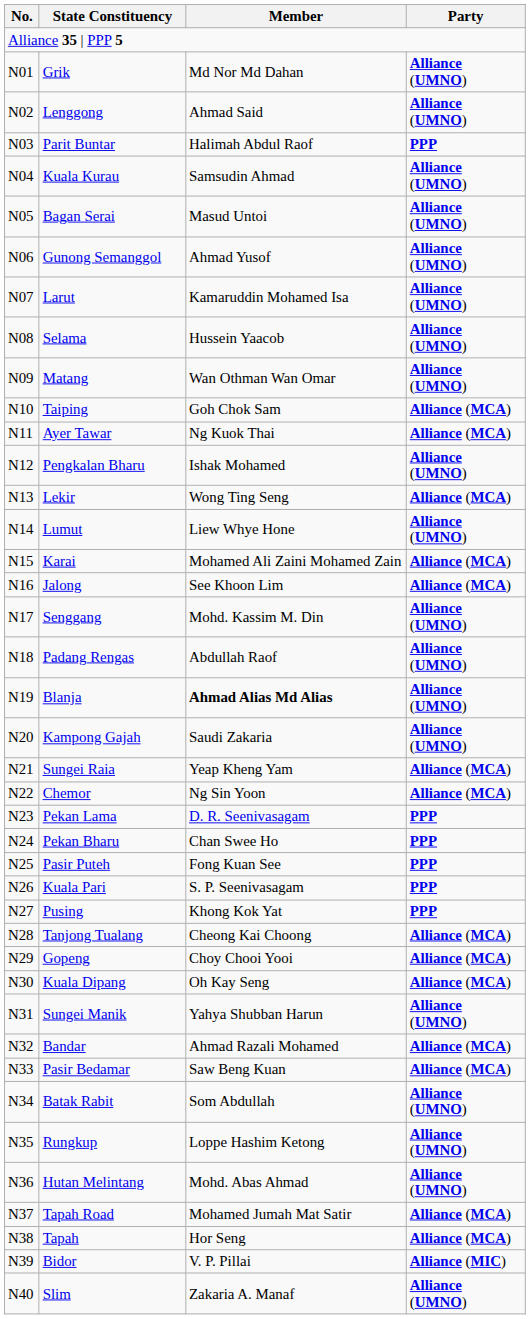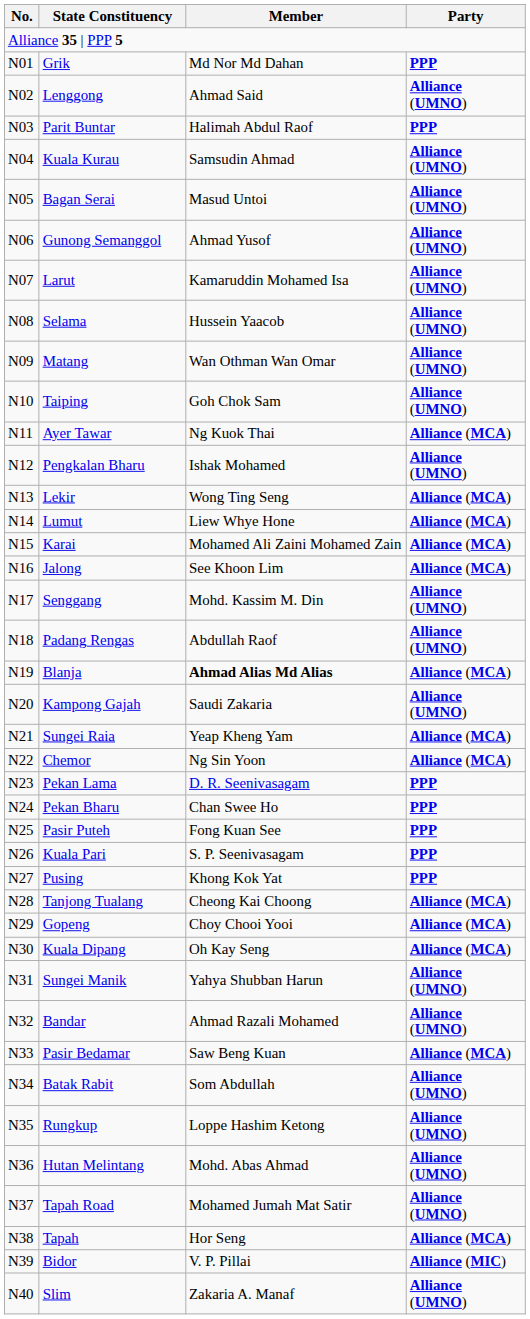Grik | Party: Alliance (UMNO) -> PPP
Taiping | Party: Alliance (MCA) -> Alliance (UMNO)
Lumut | Party: Alliance (UMNO) -> Alliance (MCA)
Blanja | Party: Alliance (UMNO) -> Alliance (MCA)
Bandar | Party: Alliance (MCA) -> Alliance (UMNO)
Tapah Road | Party: Alliance (MCA) -> Alliance (UMNO)
